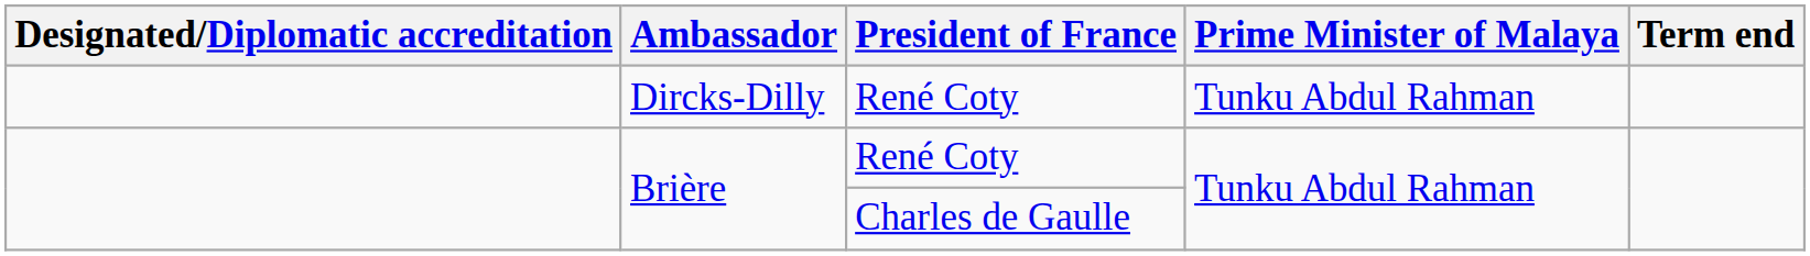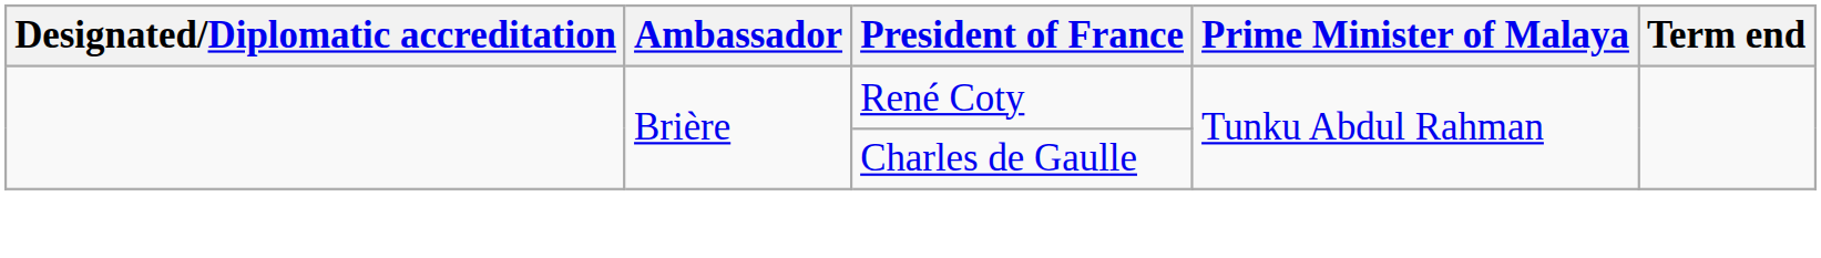- row: Dircks-Dilly | René Coty | Tunku Abdul Rahman
